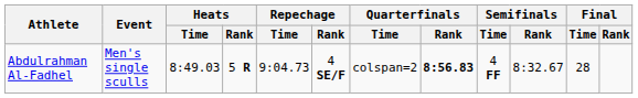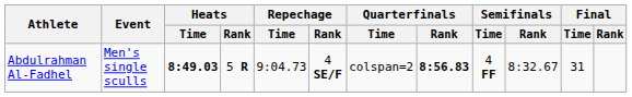Abdulrahman Al-Fadhel | Heats / Time: normal -> bold
Abdulrahman Al-Fadhel | Final / Time: 28 -> 31
